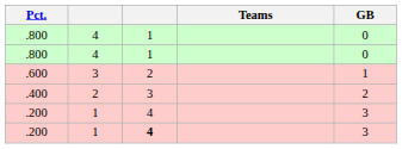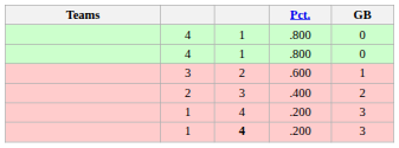columns swapped: Teams <-> Pct.
